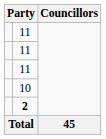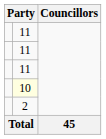10 | column 2: no background -> lightyellow background
2 | column 2: bold -> normal
